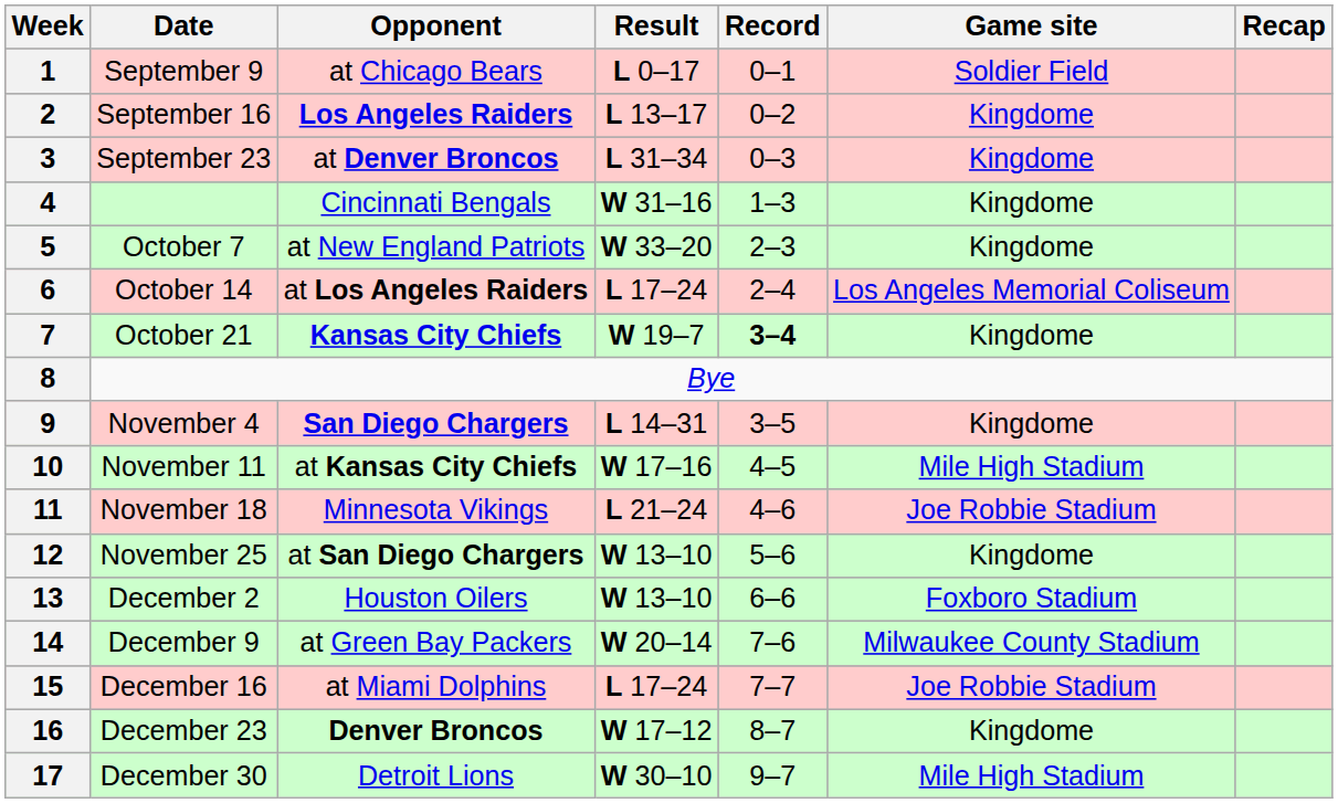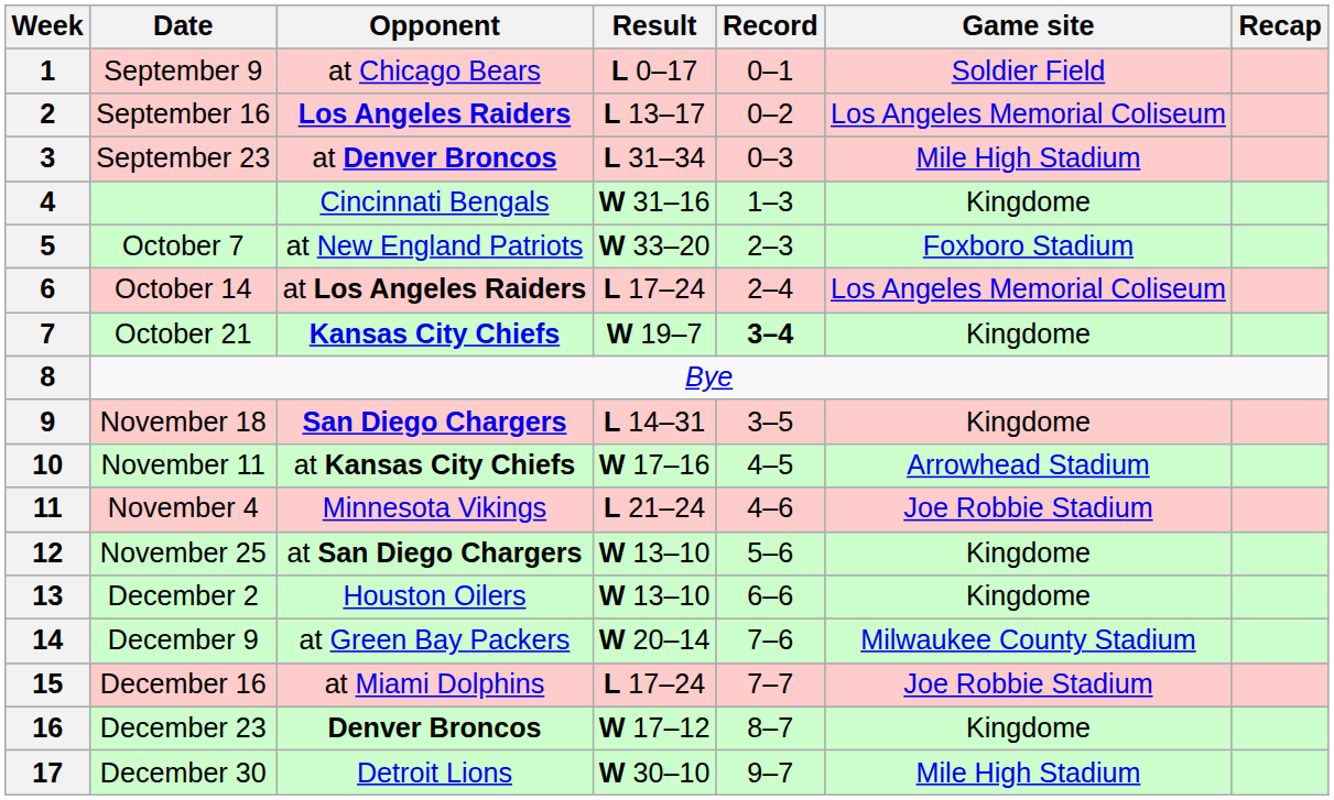2 | Game site: Kingdome -> Los Angeles Memorial Coliseum
3 | Game site: Kingdome -> Mile High Stadium
5 | Game site: Kingdome -> Foxboro Stadium
9 | Date: November 4 -> November 18
10 | Game site: Mile High Stadium -> Arrowhead Stadium
11 | Date: November 18 -> November 4
13 | Game site: Foxboro Stadium -> Kingdome
